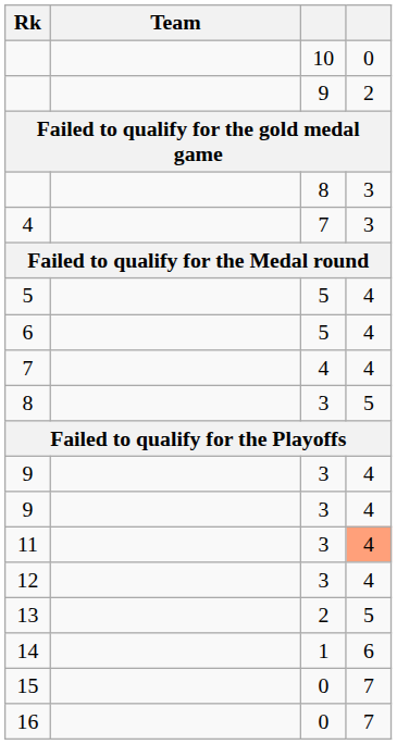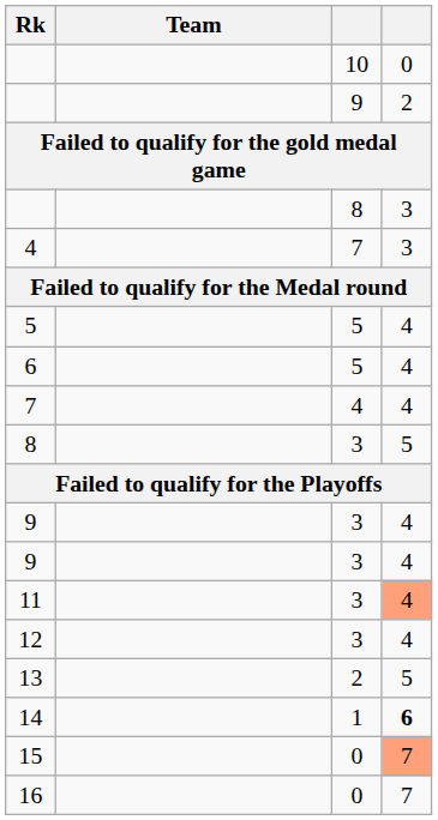14 | column 4: normal -> bold
15 | column 4: no background -> lightsalmon background
